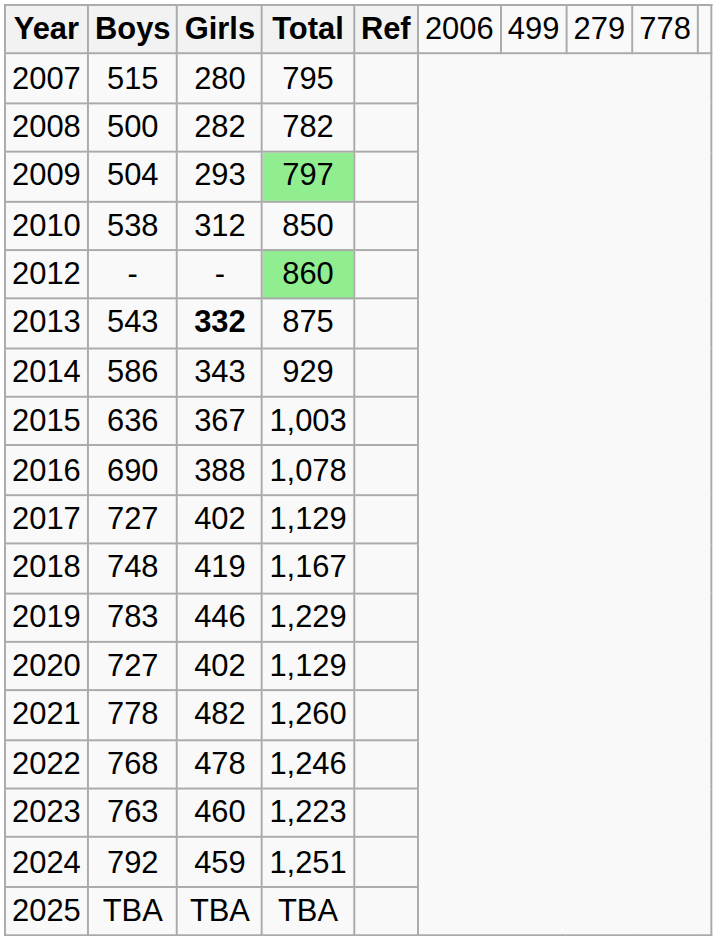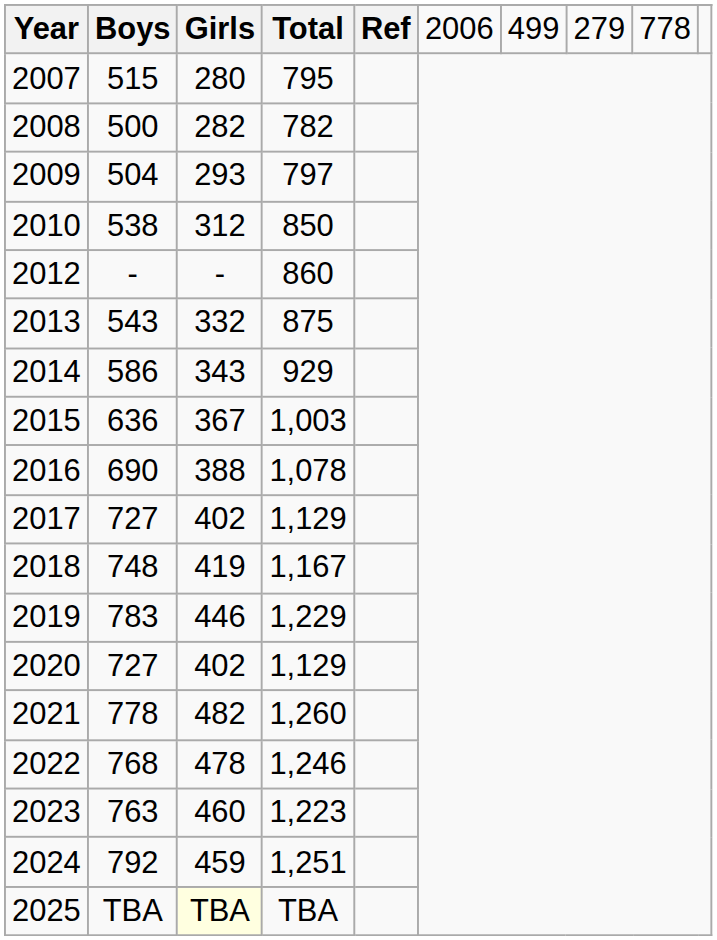2009 | Total: lightgreen background -> no background
2012 | Total: lightgreen background -> no background
2013 | Girls: bold -> normal
2025 | Girls: no background -> lightyellow background
